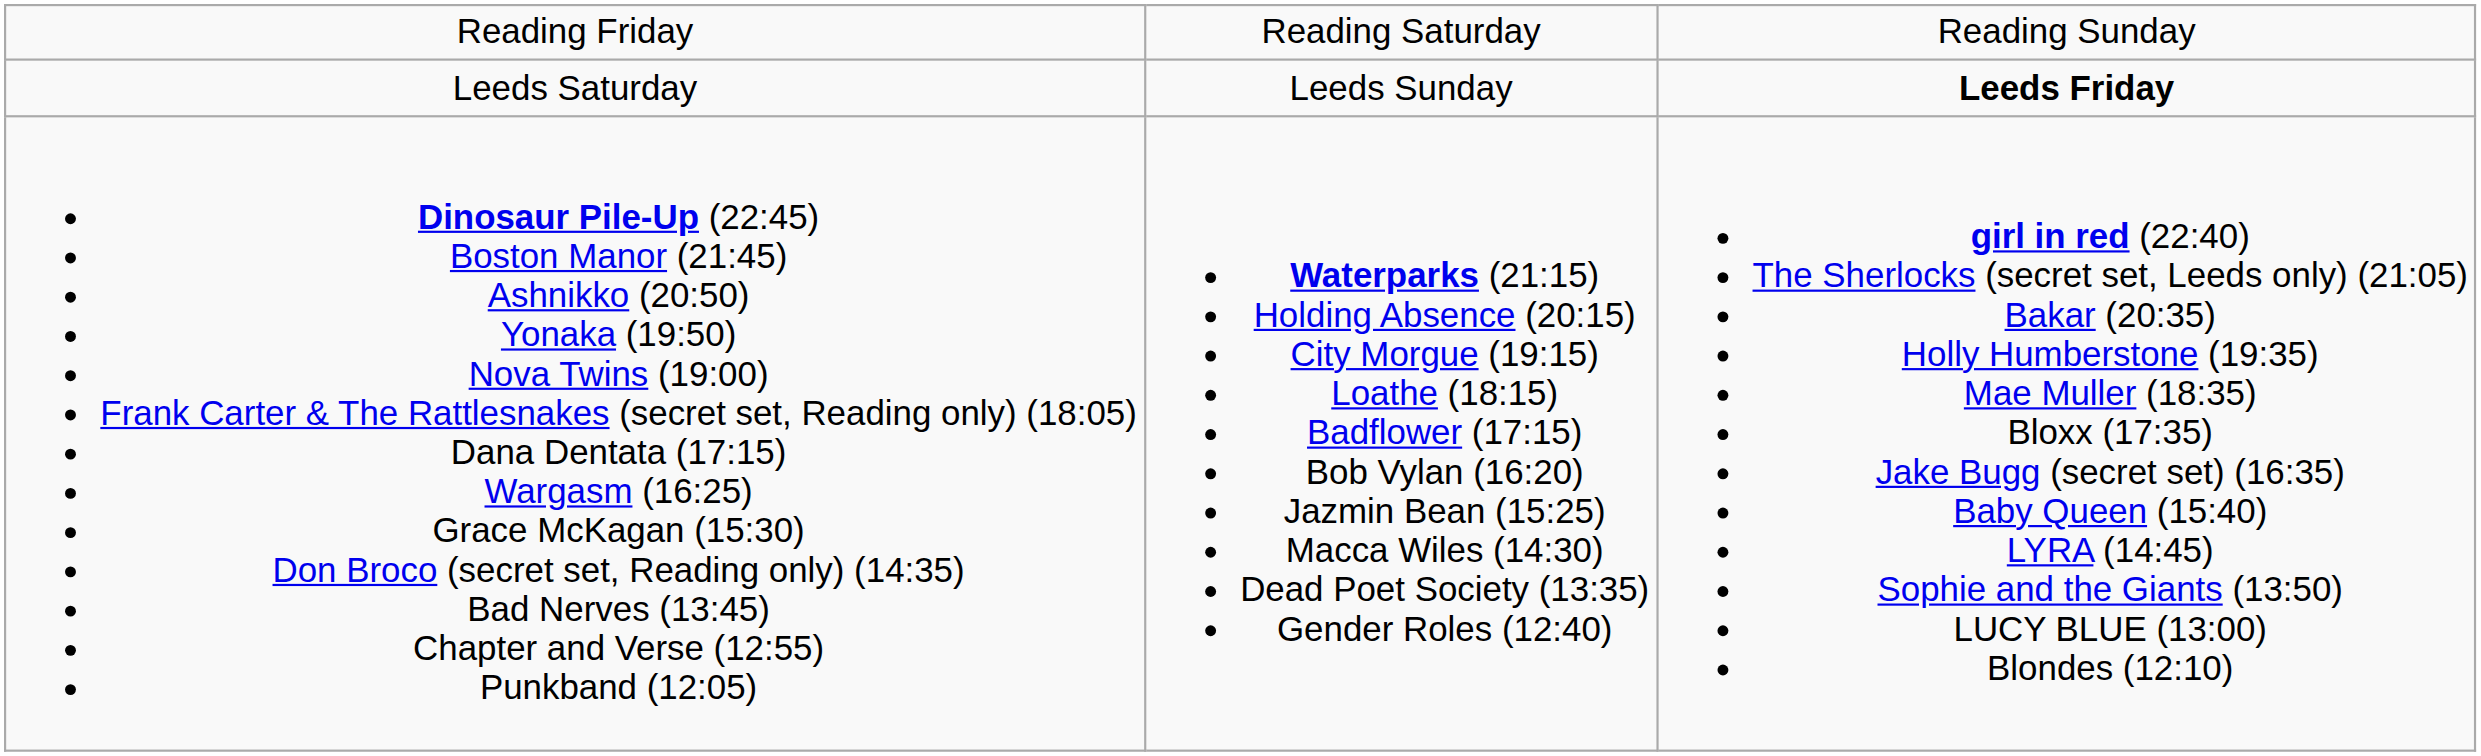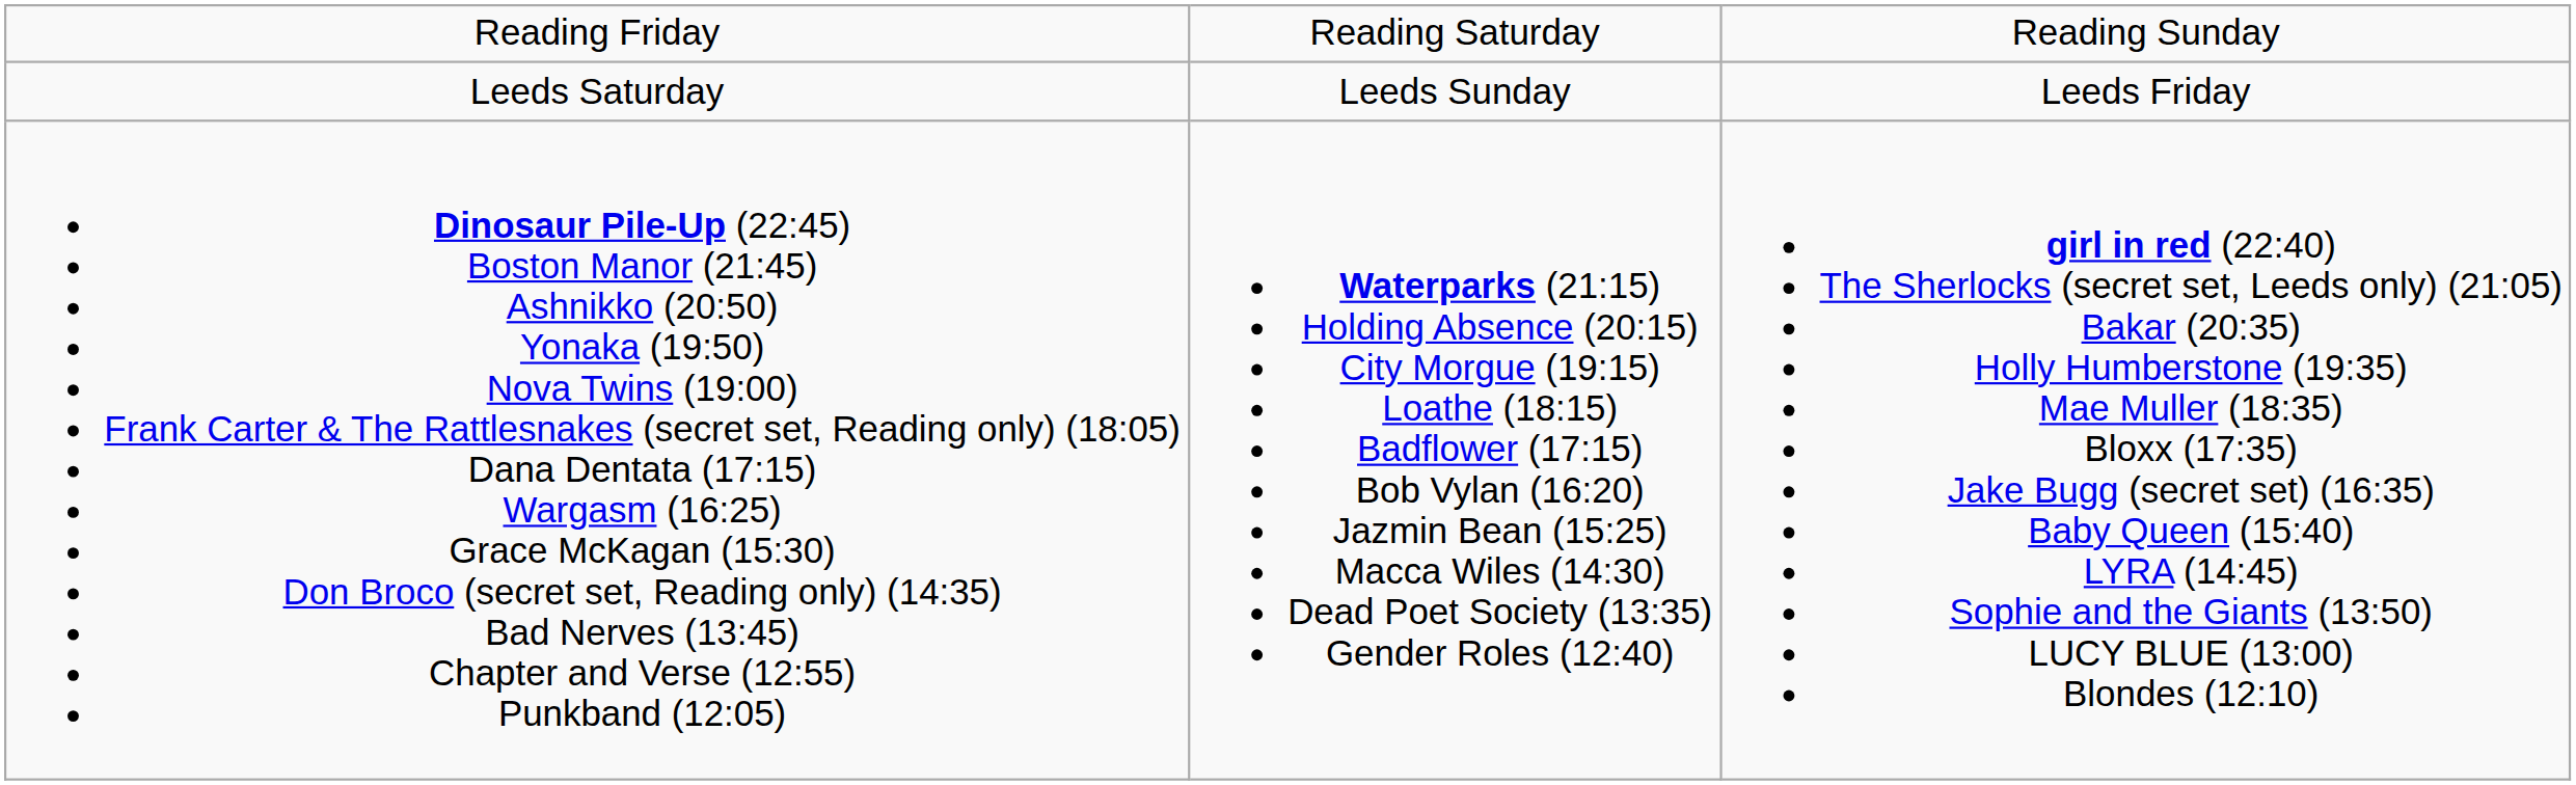Leeds Saturday | column 3: bold -> normal
